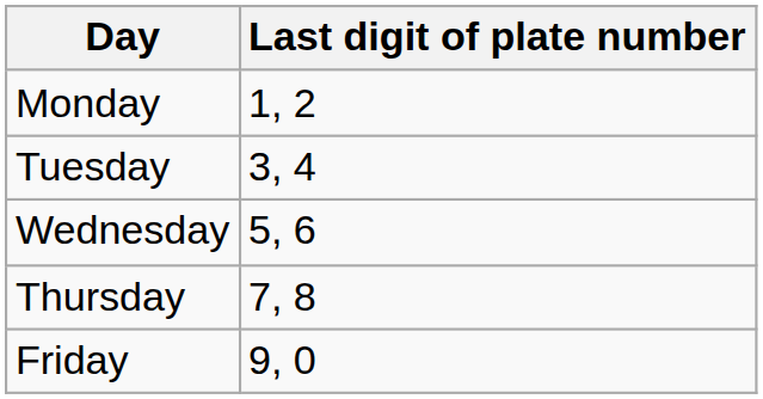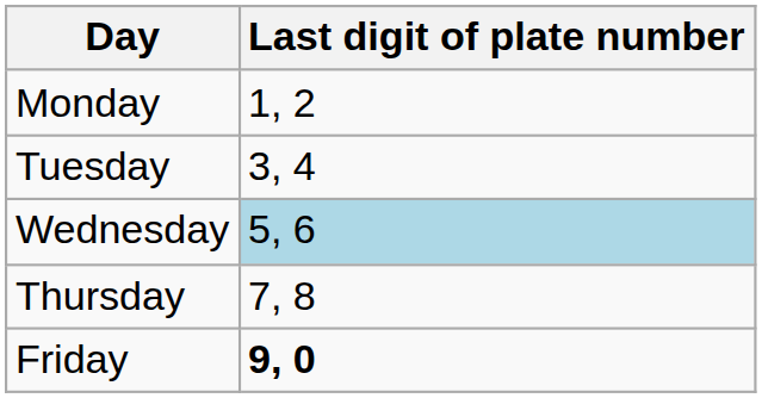Wednesday | Last digit of plate number: no background -> lightblue background
Friday | Last digit of plate number: normal -> bold
